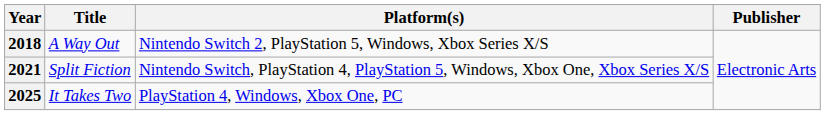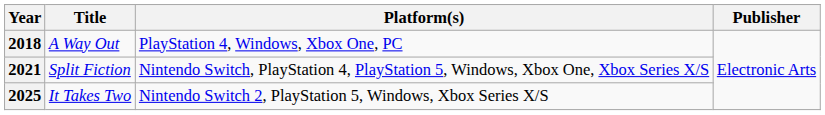2018 | Platform(s): Nintendo Switch 2, PlayStation 5, Windows, Xbox Series X/S -> PlayStation 4, Windows, Xbox One, PC
2025 | Platform(s): PlayStation 4, Windows, Xbox One, PC -> Nintendo Switch 2, PlayStation 5, Windows, Xbox Series X/S
